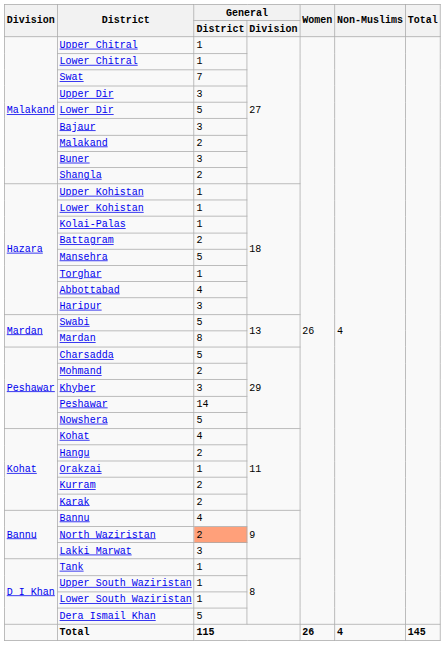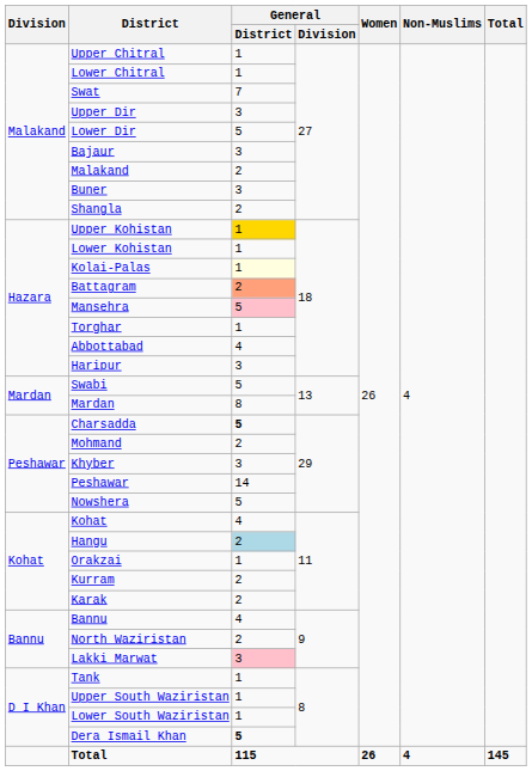Upper Kohistan | General / District: no background -> gold background
Kolai-Palas | General / District: no background -> lightyellow background
Battagram | General / District: no background -> lightsalmon background
Mansehra | General / District: no background -> pink background
Charsadda | General / District: normal -> bold
Hangu | General / District: no background -> lightblue background
North Waziristan | General / District: lightsalmon background -> no background
Lakki Marwat | General / District: no background -> pink background
Dera Ismail Khan | General / District: normal -> bold
